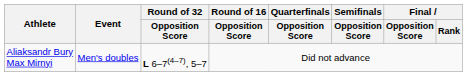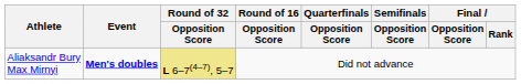Aliaksandr Bury Max Mirnyi | Event: normal -> bold
Aliaksandr Bury Max Mirnyi | Round of 32 / Opposition Score: no background -> khaki background
